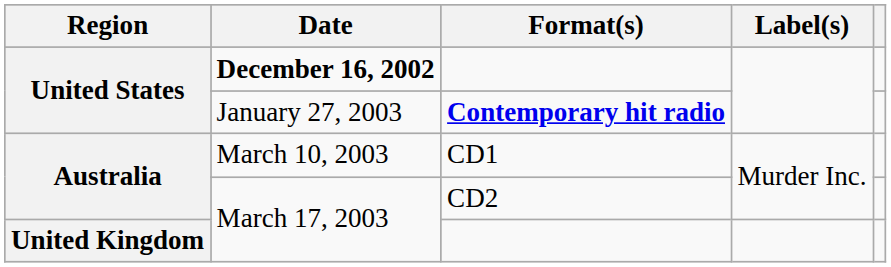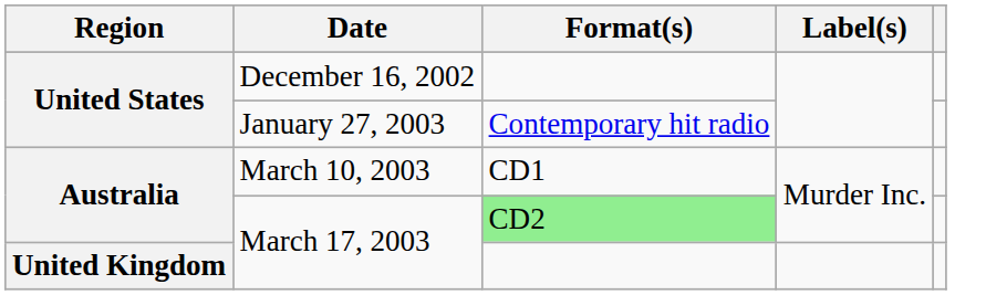December 16, 2002 | Date: bold -> normal
January 27, 2003 | Format(s): bold -> normal
March 17, 2003 / CD2 | Format(s): no background -> lightgreen background
